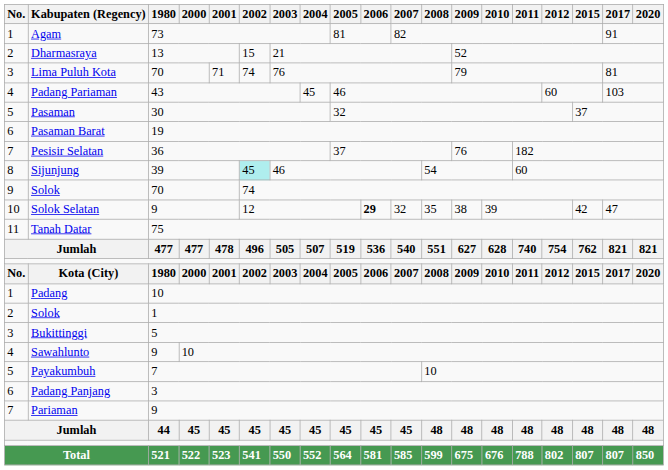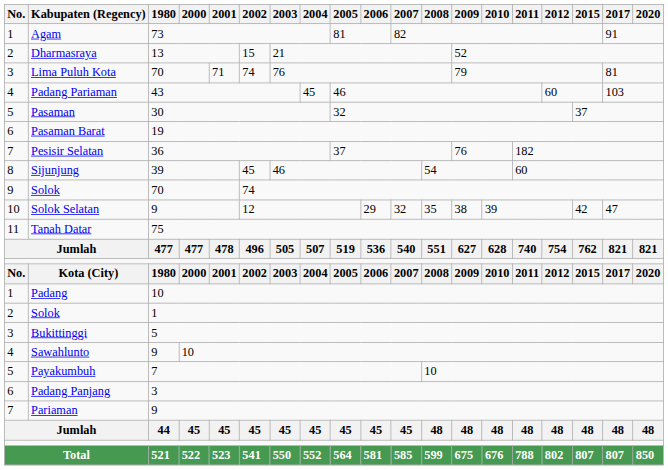Sijunjung | 2002: paleturquoise background -> no background
Solok Selatan | 2006: bold -> normal
